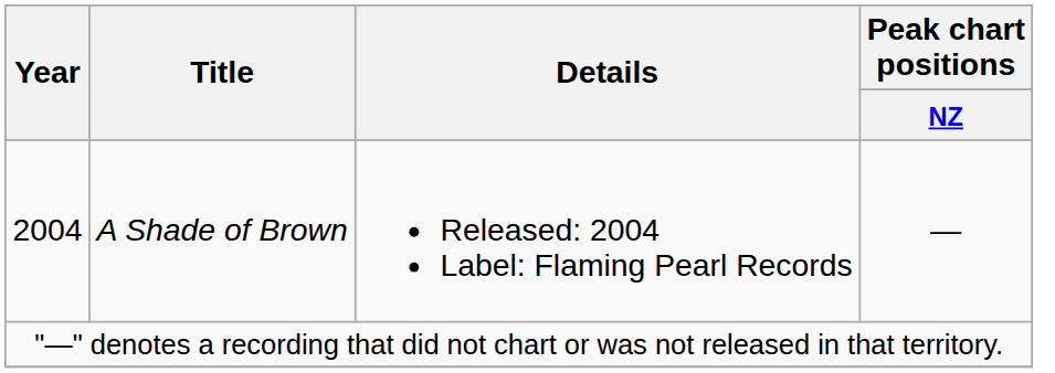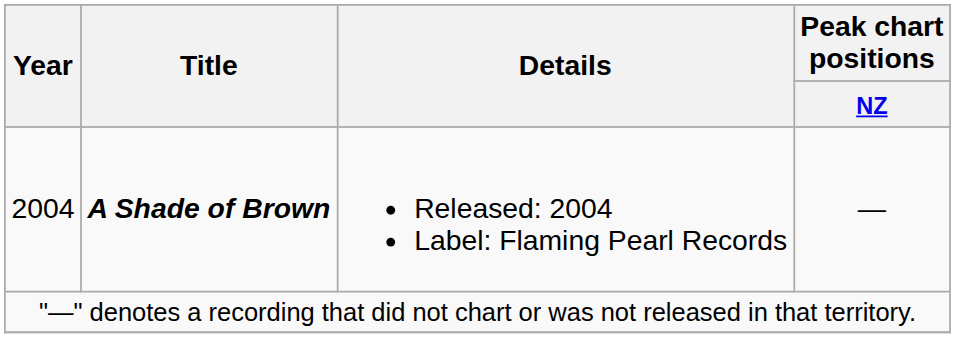2004 | Title: normal -> bold
